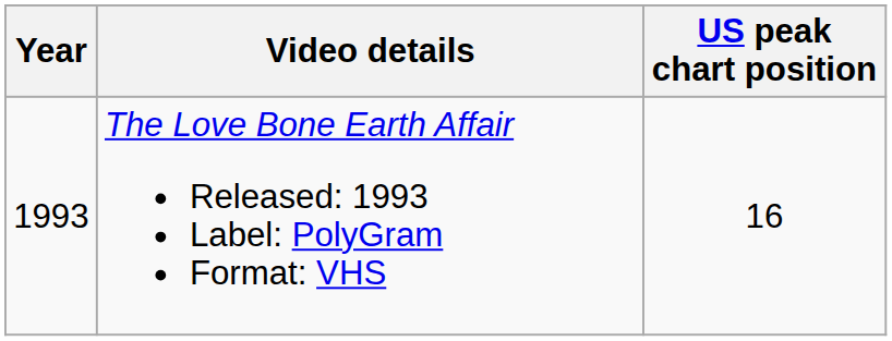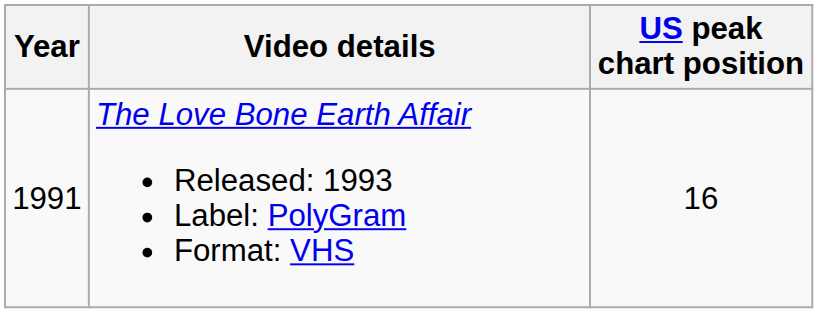row 2 | Year: 1993 -> 1991
